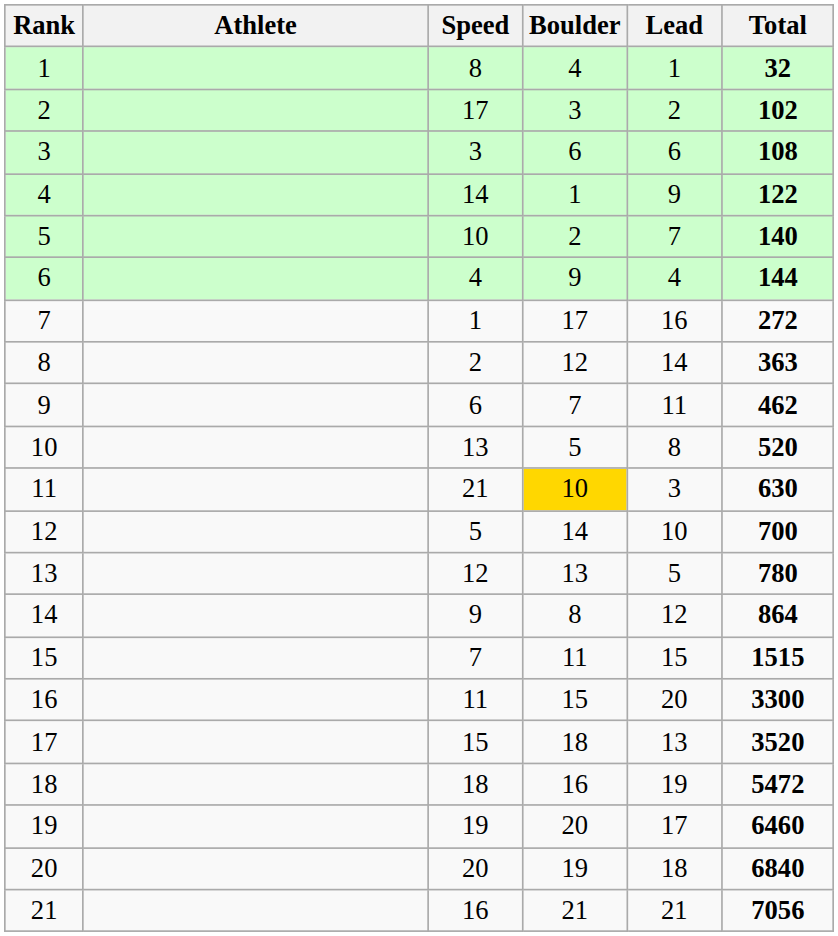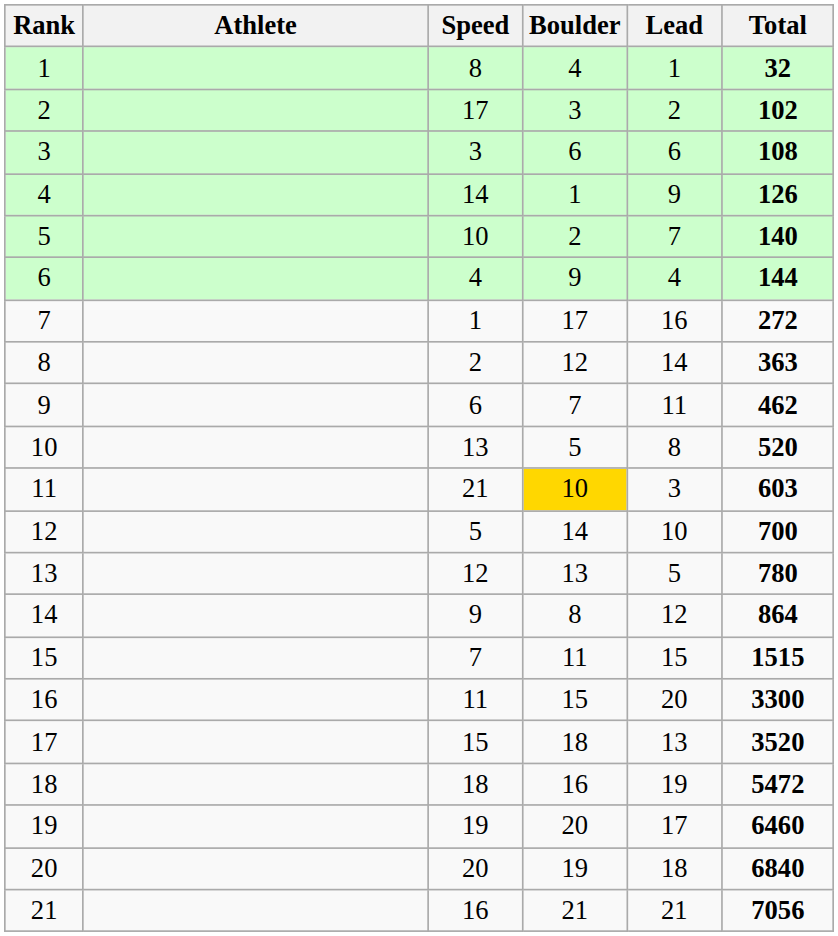row 5 | Total: 122 -> 126
row 12 | Total: 630 -> 603
